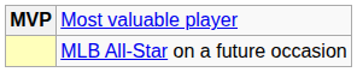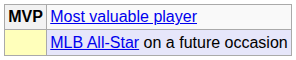row 2 | column 2: no background -> lavender background
